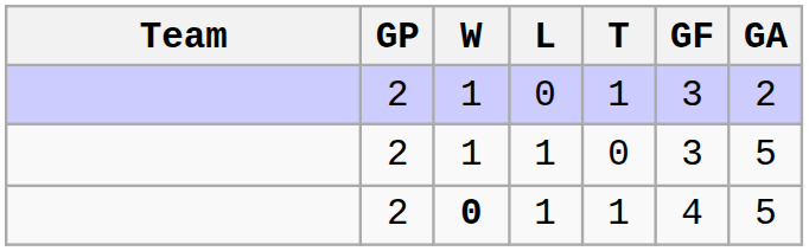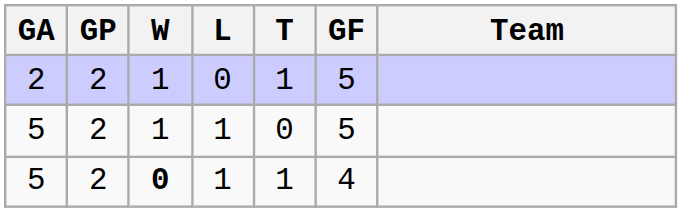columns swapped: Team <-> GA
row 2 | GF: 3 -> 5
row 3 | GF: 3 -> 5
